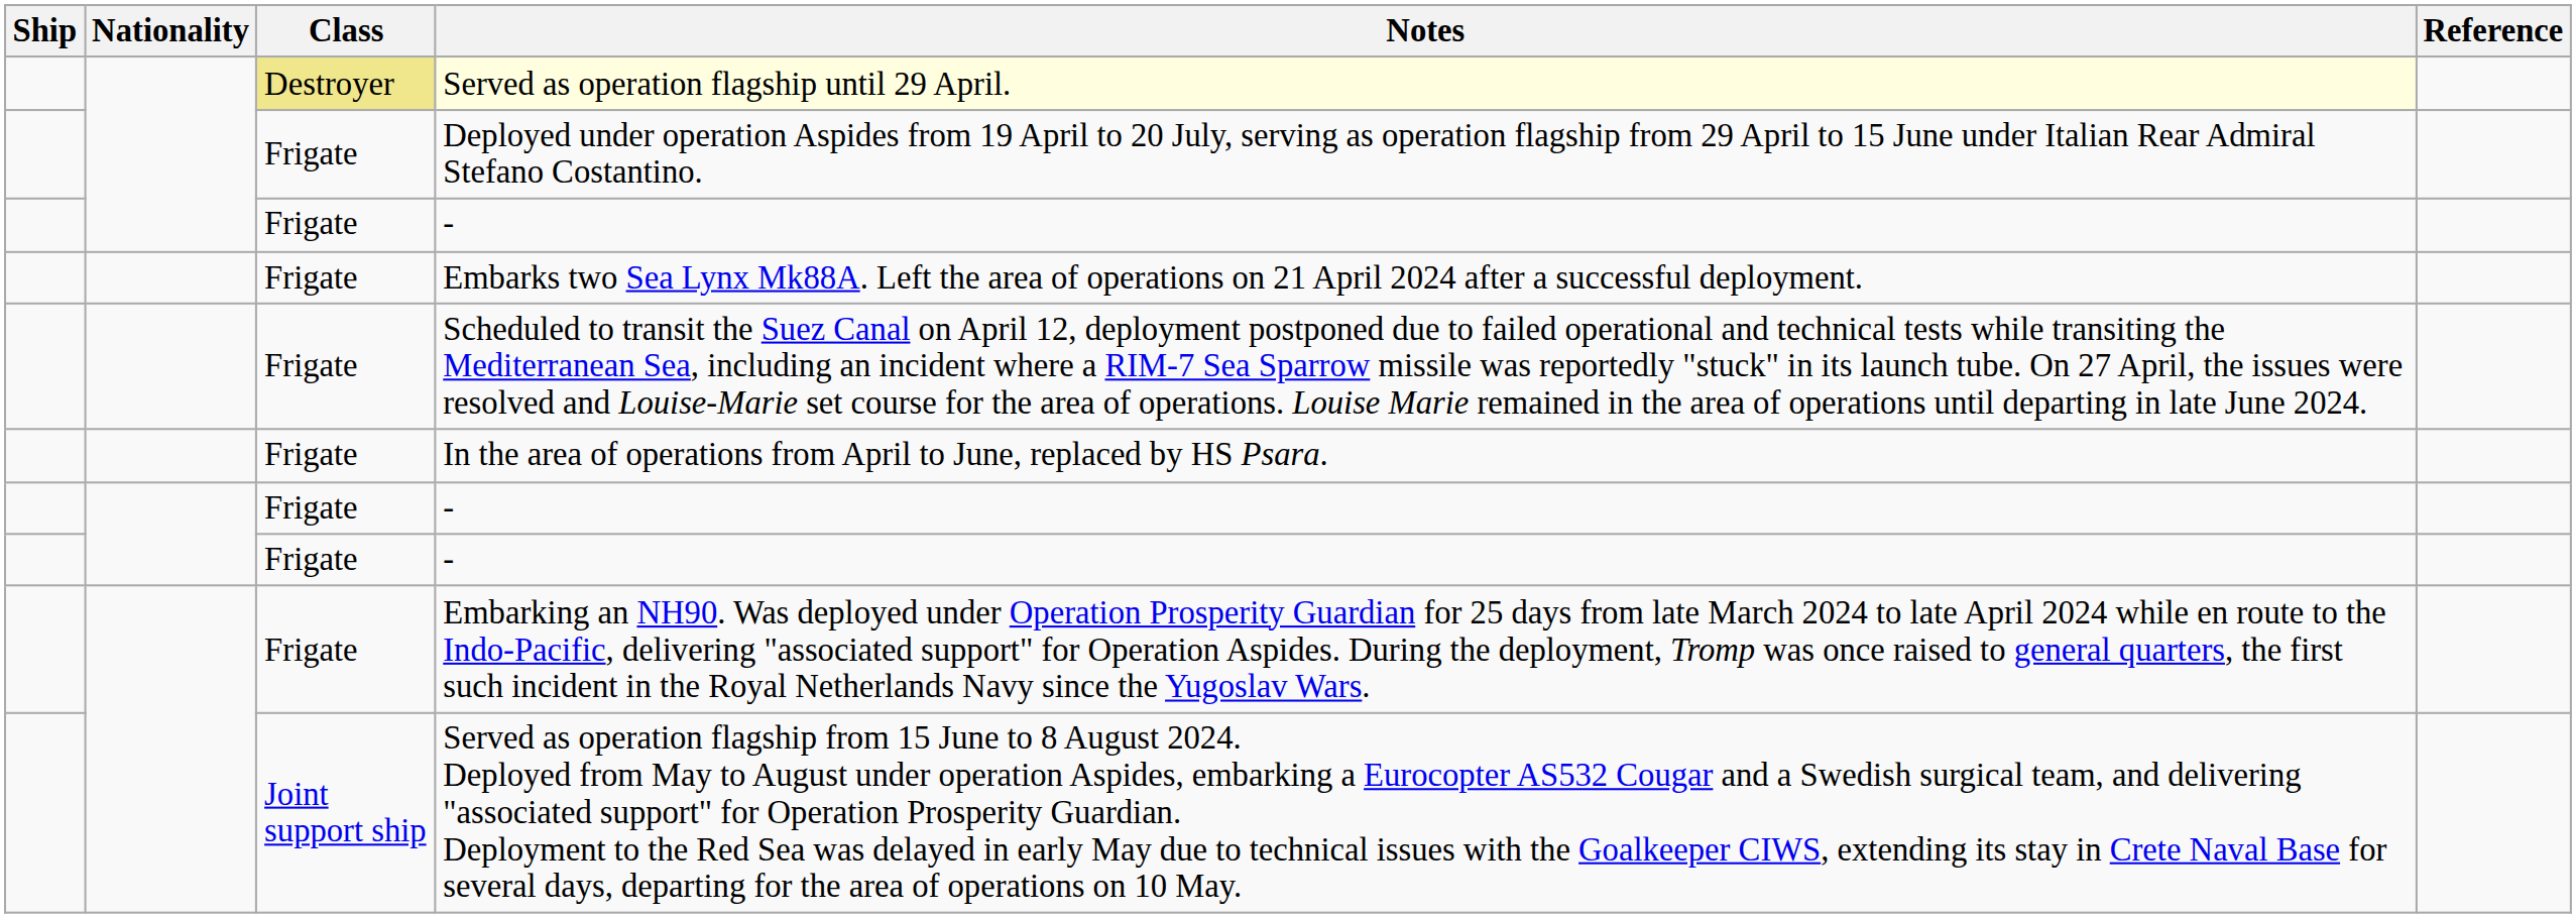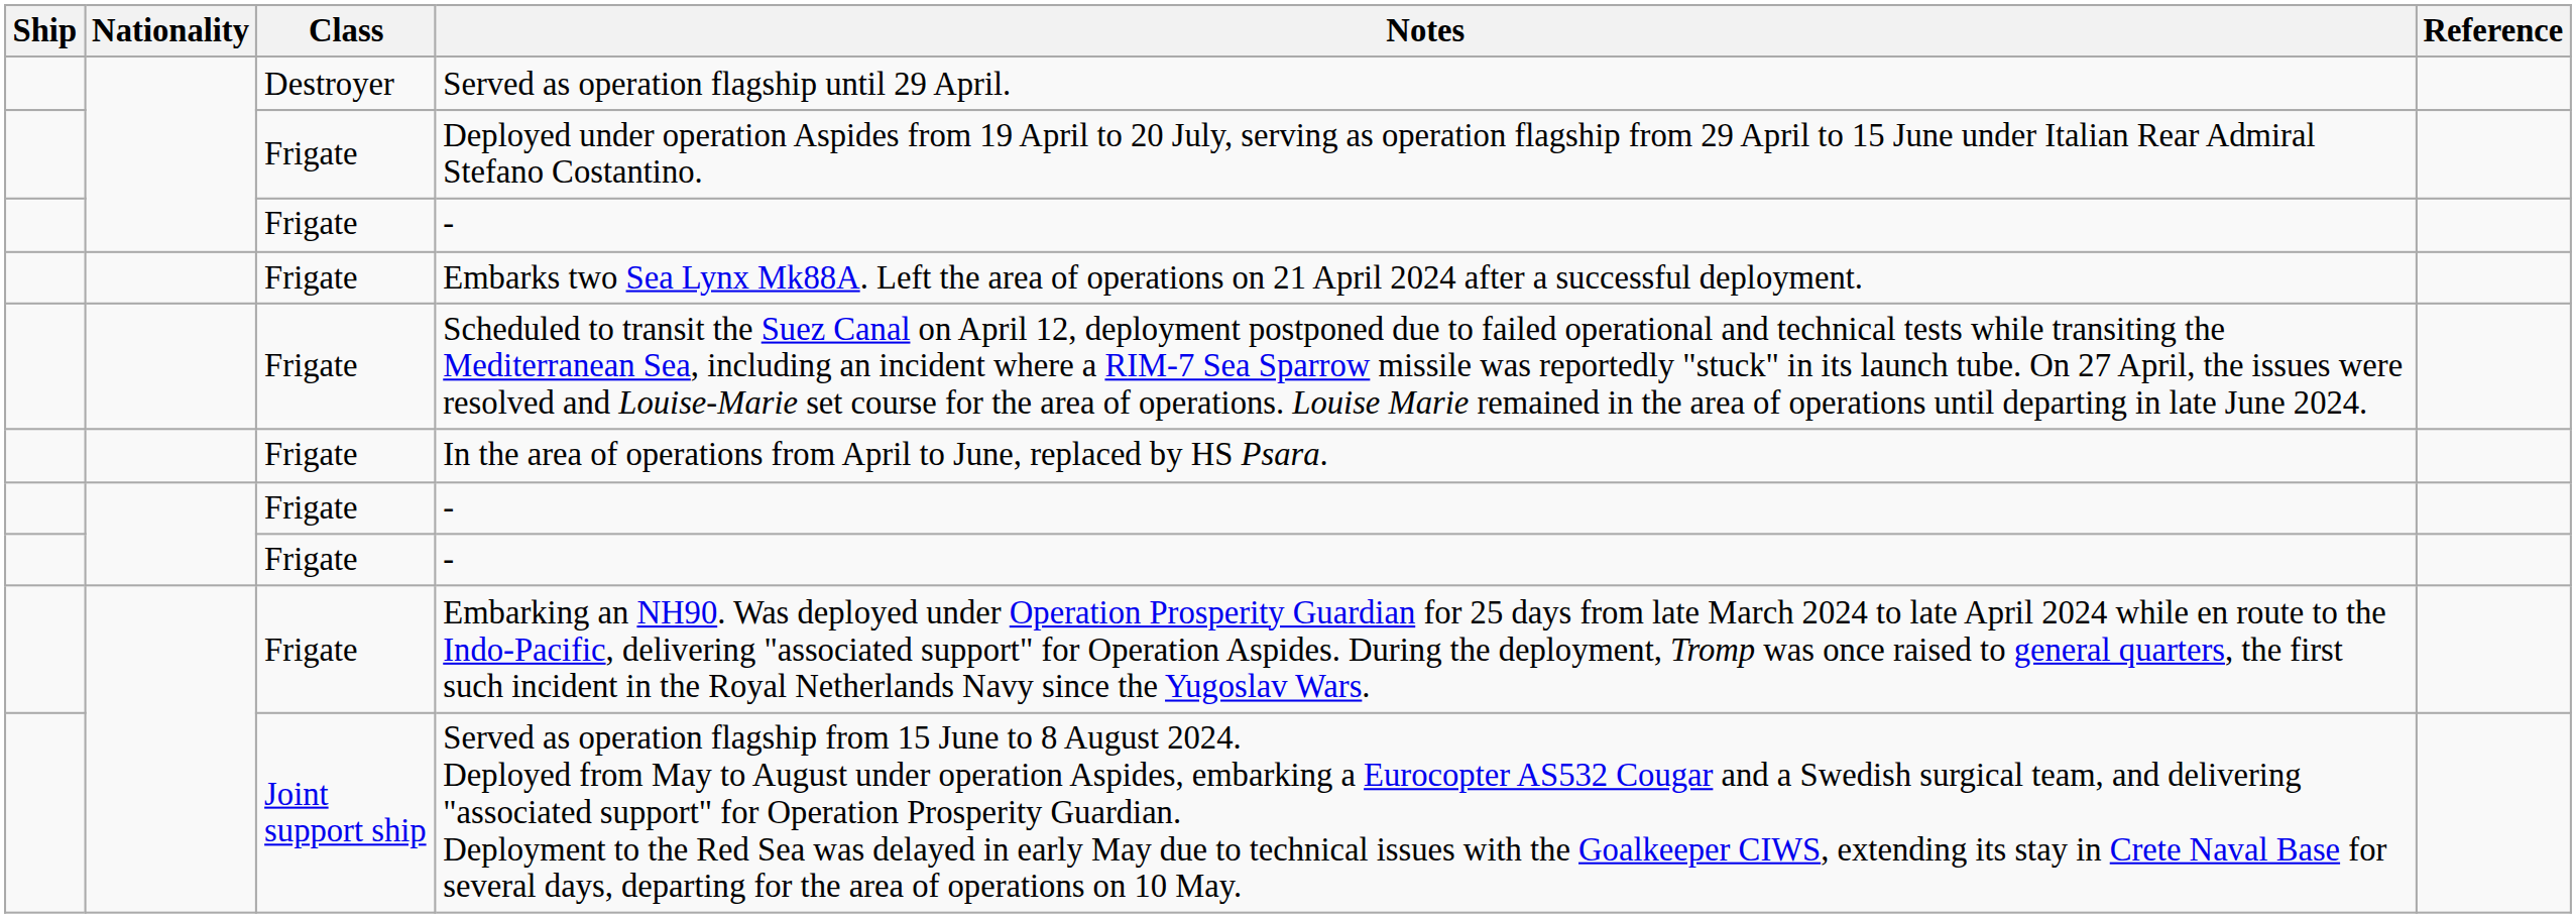Served as operation flagship until 29 April. | Class: khaki background -> no background
Served as operation flagship until 29 April. | Notes: lightyellow background -> no background
